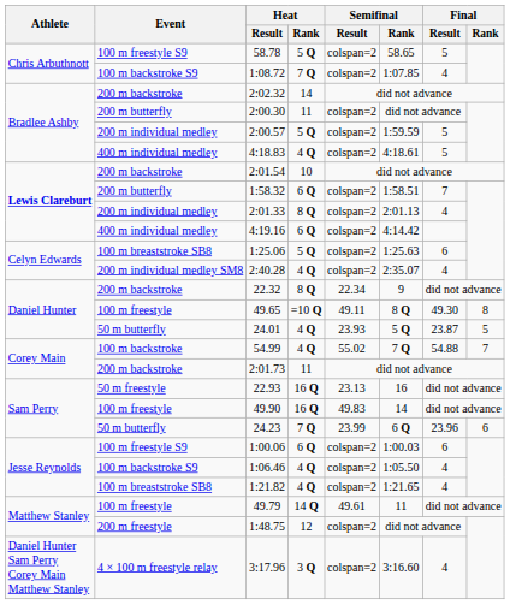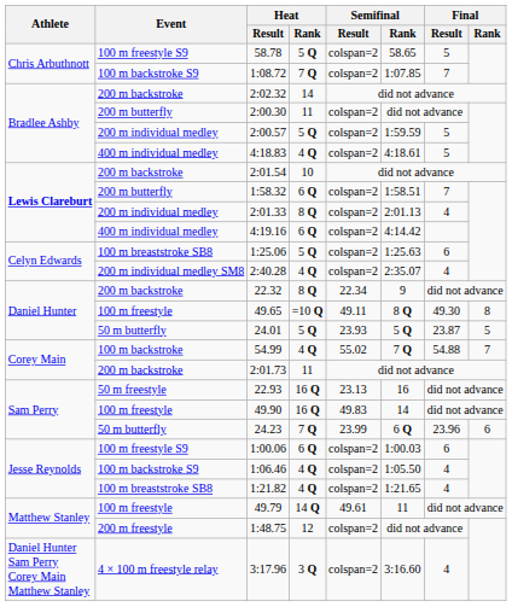1:08.72 | Final / Result: 4 -> 7
24.01 | Heat / Rank: 4 Q -> 5 Q
